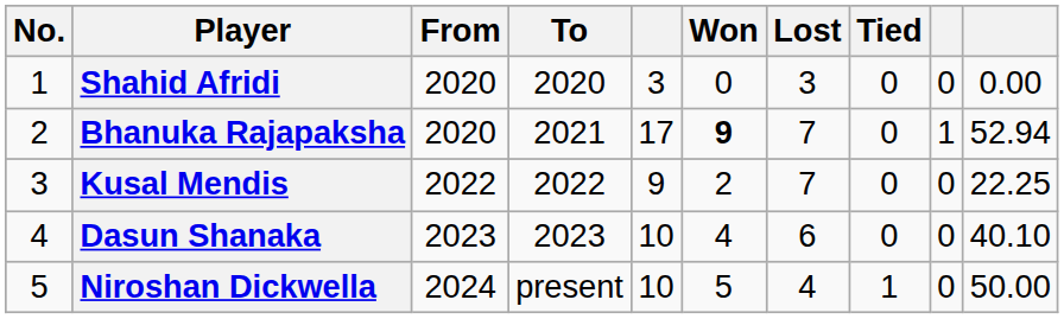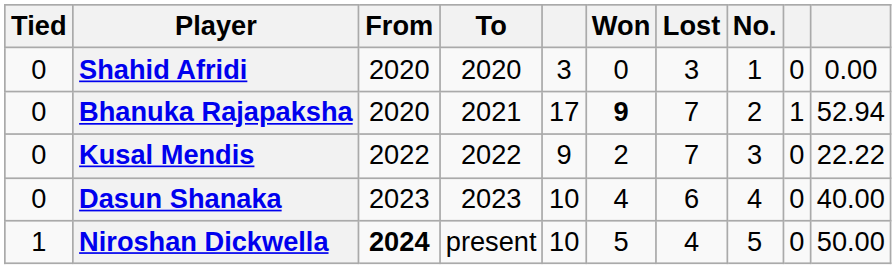columns swapped: No. <-> Tied
Kusal Mendis | column 10: 22.25 -> 22.22
Dasun Shanaka | column 10: 40.10 -> 40.00
Niroshan Dickwella | From: normal -> bold
